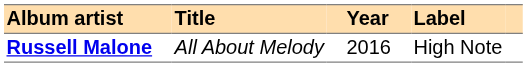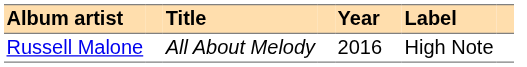row 2 | Album artist: bold -> normal
